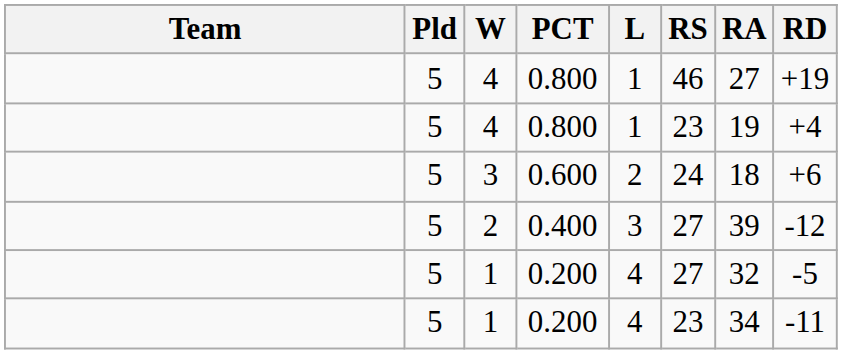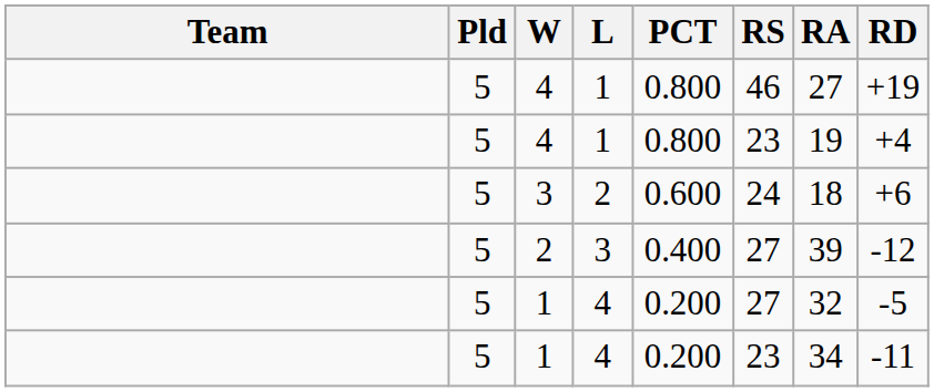columns swapped: L <-> PCT
